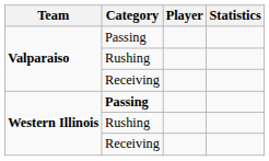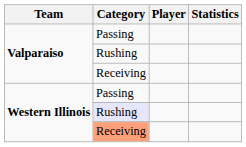Western Illinois / Passing | Category: bold -> normal
Western Illinois / Rushing | Category: no background -> lavender background
Western Illinois / Receiving | Category: no background -> lightsalmon background
